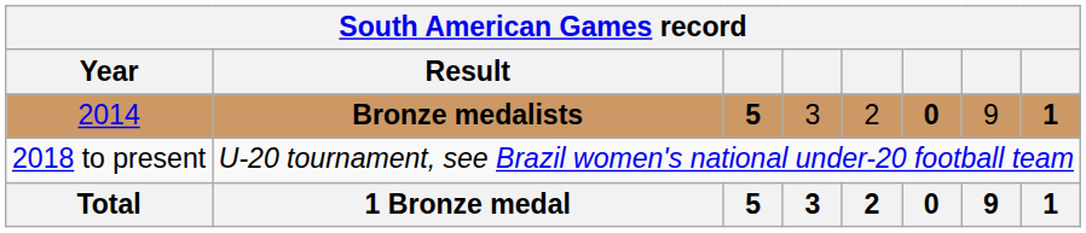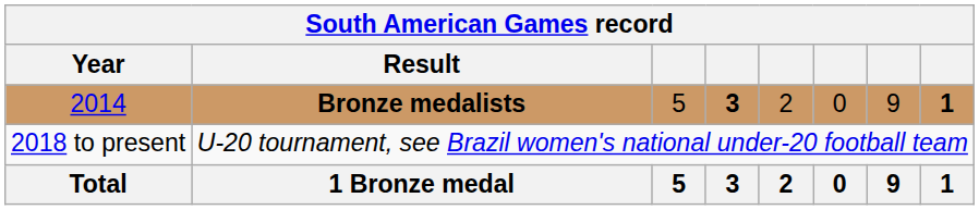2014 | column 3: bold -> normal
2014 | column 4: normal -> bold
2014 | column 6: bold -> normal
